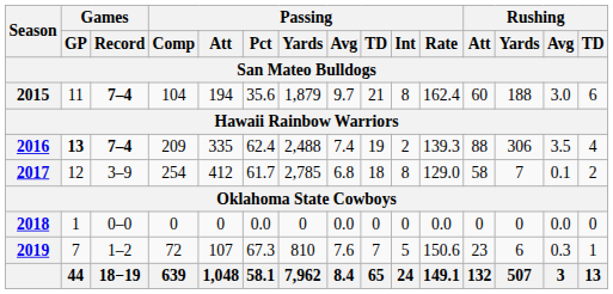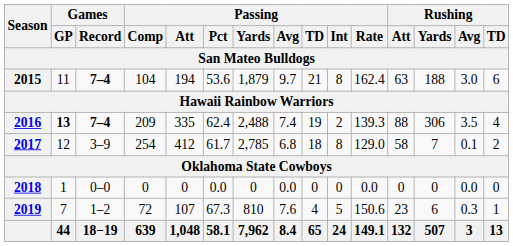2015 | Passing / Pct: 35.6 -> 53.6
2015 | Rushing / Att: 60 -> 63
2019 | Passing / TD: 7 -> 4
